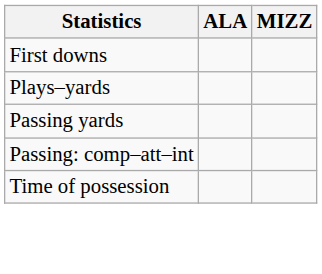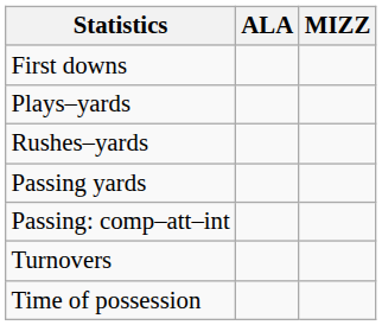+ row: Rushes–yards
+ row: Turnovers
